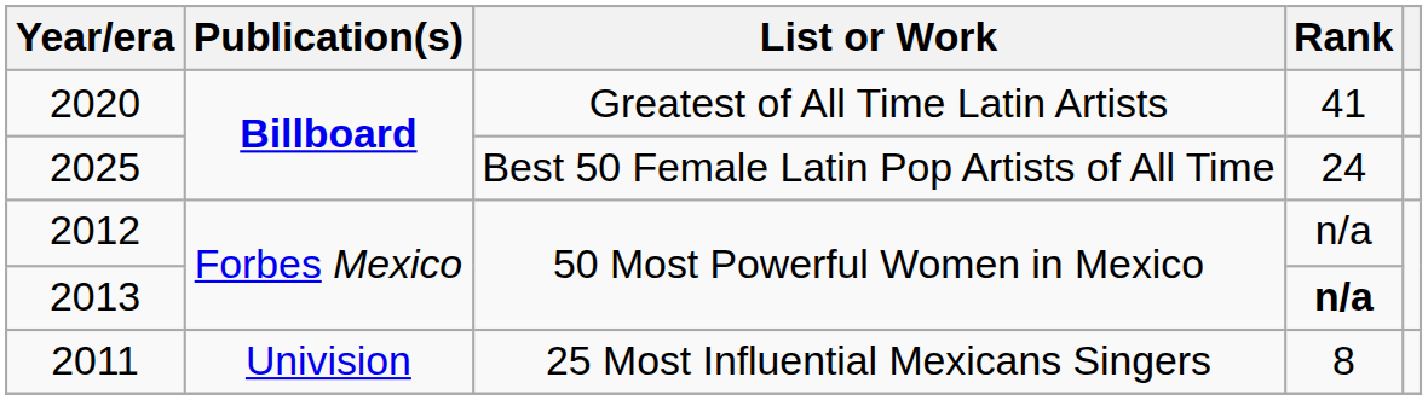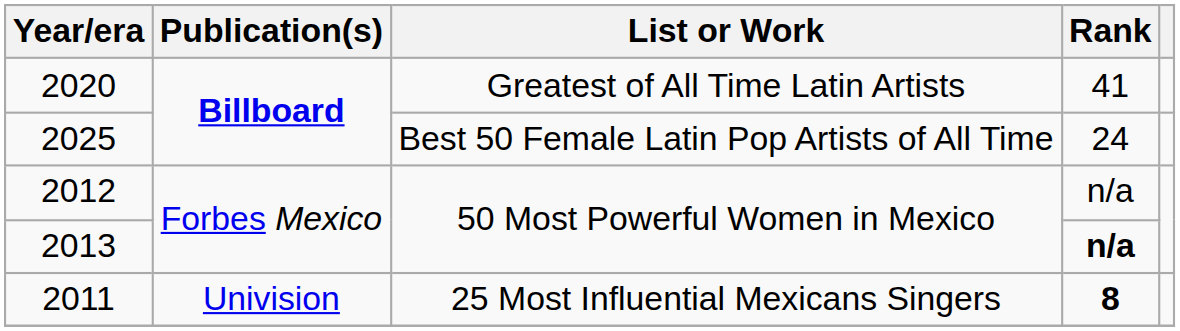2011 | Rank: normal -> bold
